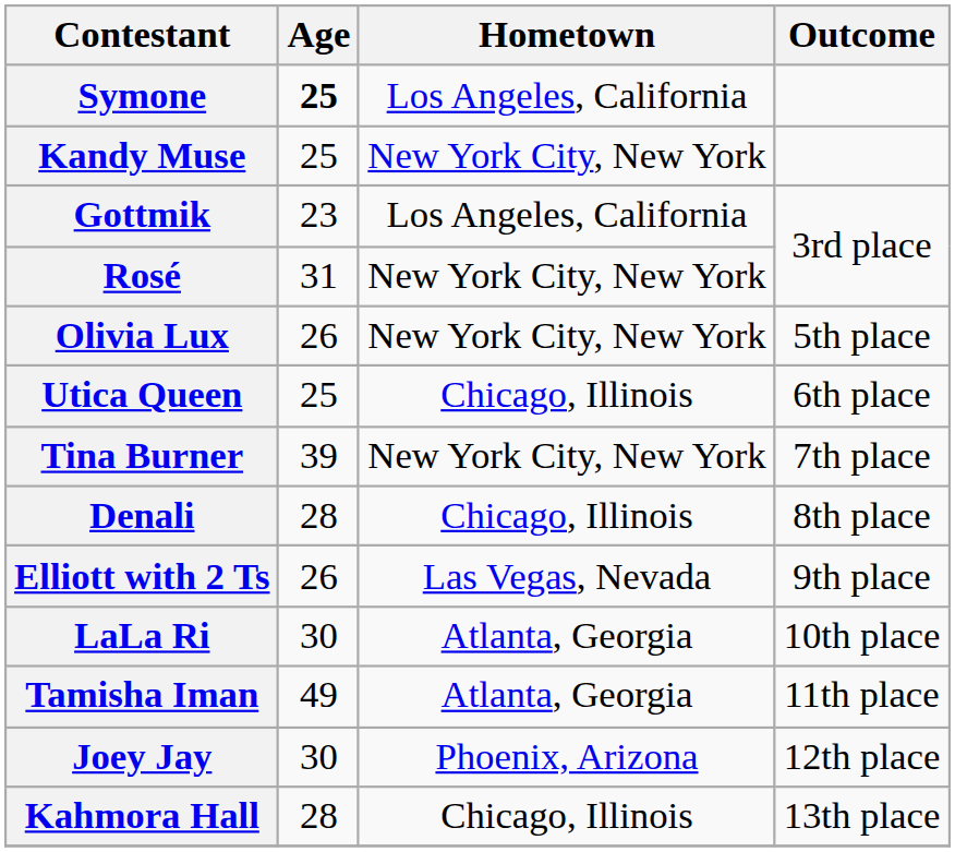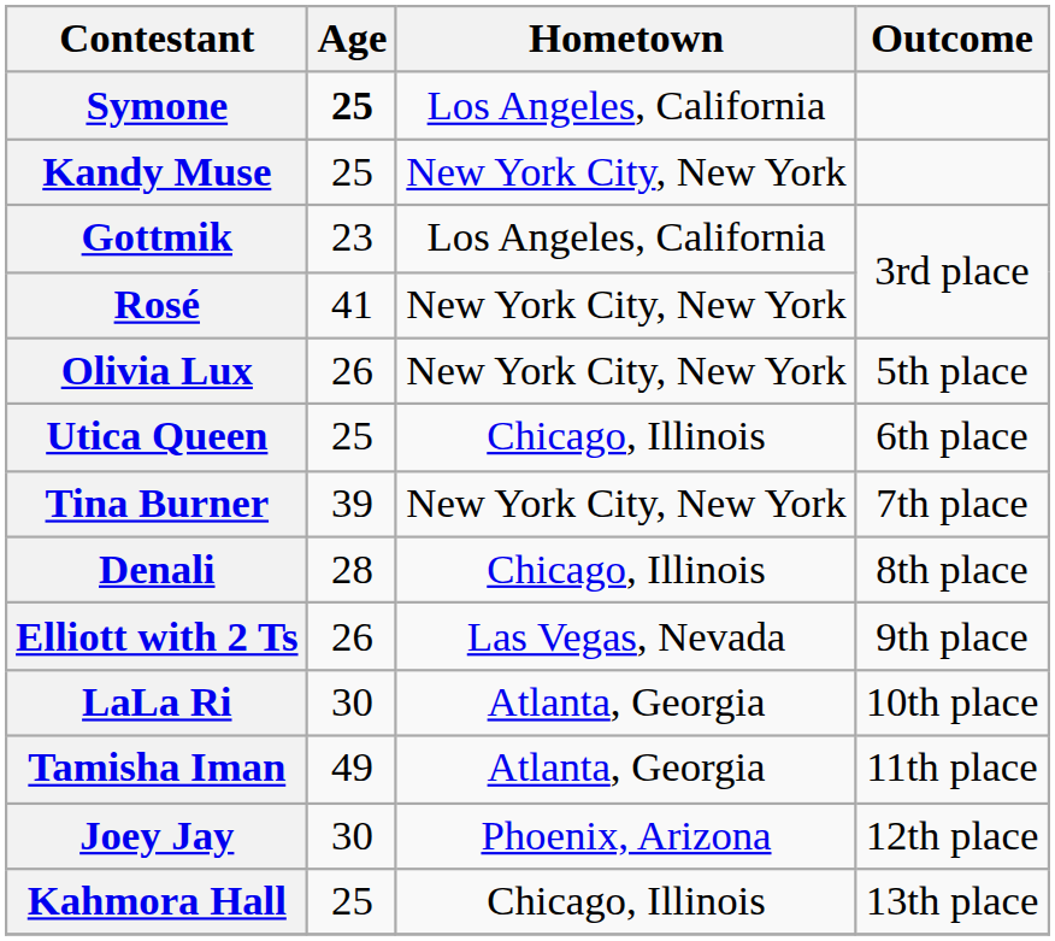Rosé | Age: 31 -> 41
Kahmora Hall | Age: 28 -> 25
